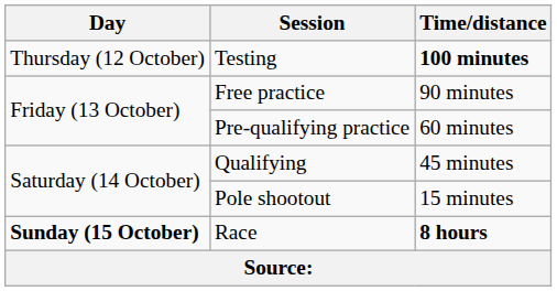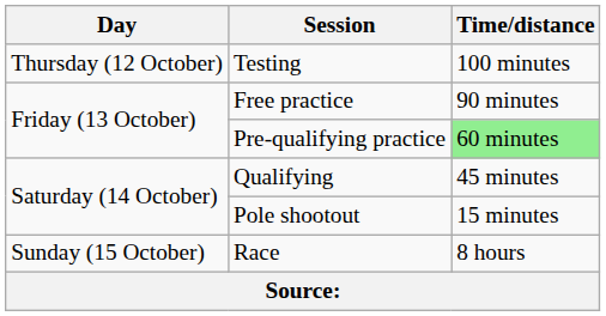Testing | Time/distance: bold -> normal
Pre-qualifying practice | Time/distance: no background -> lightgreen background
Race | Day: bold -> normal
Race | Time/distance: bold -> normal
